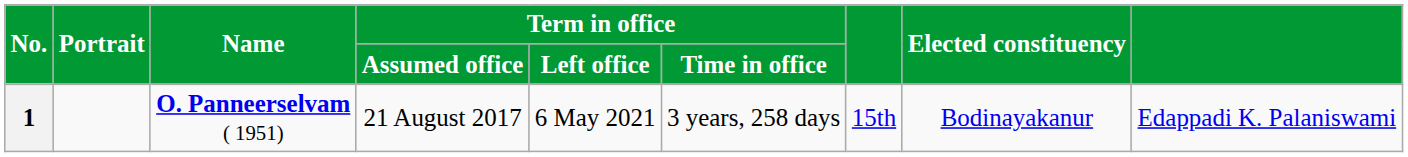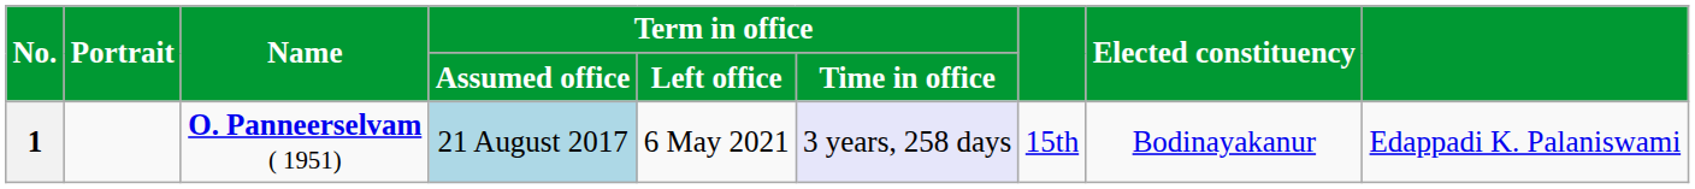1 | Term in office / Assumed office: no background -> lightblue background
1 | Term in office / Time in office: no background -> lavender background
